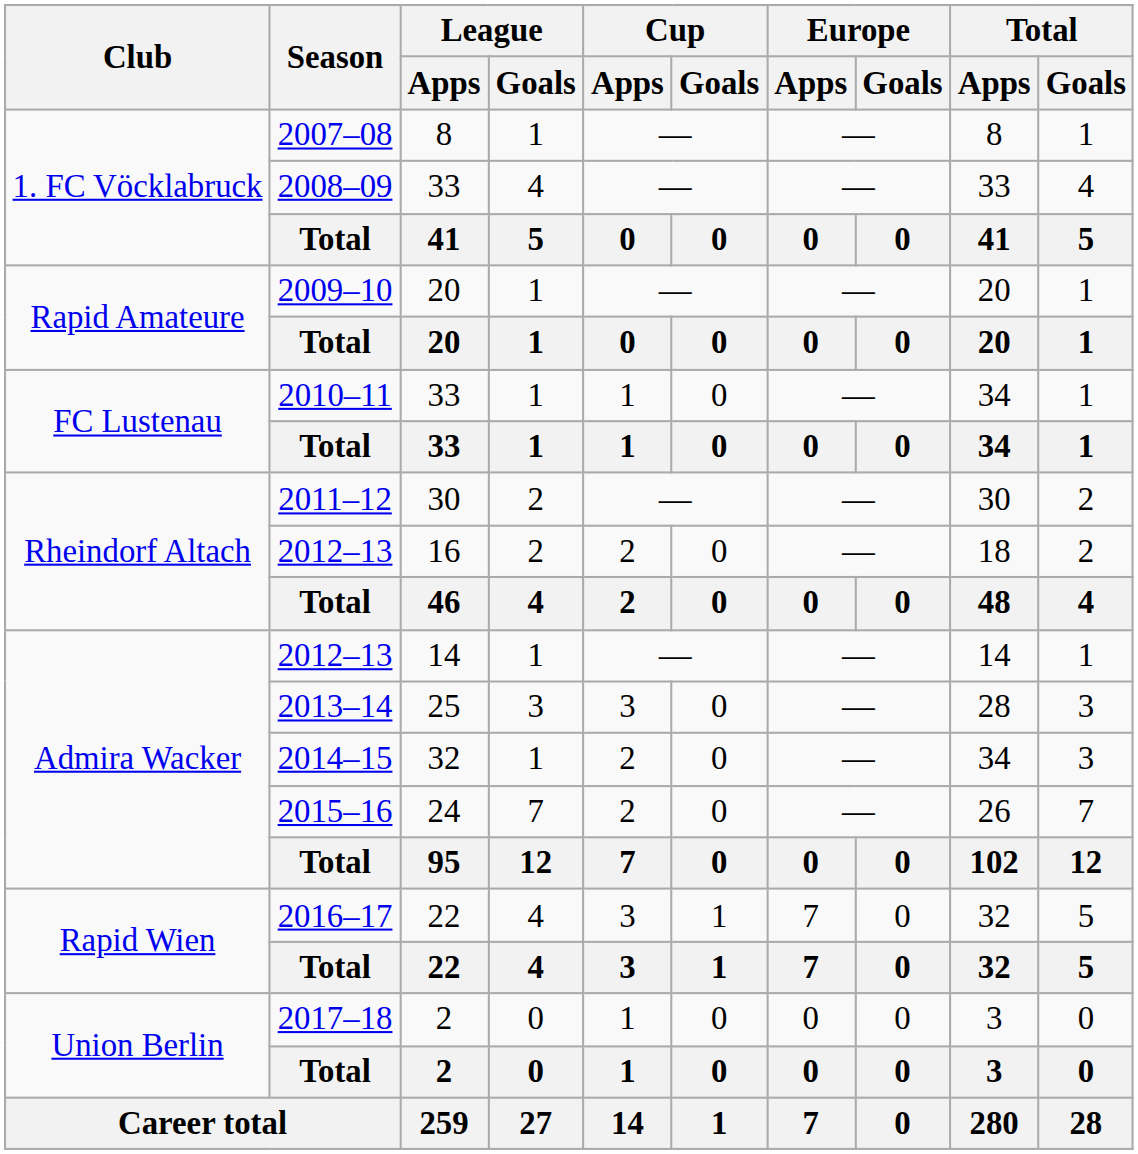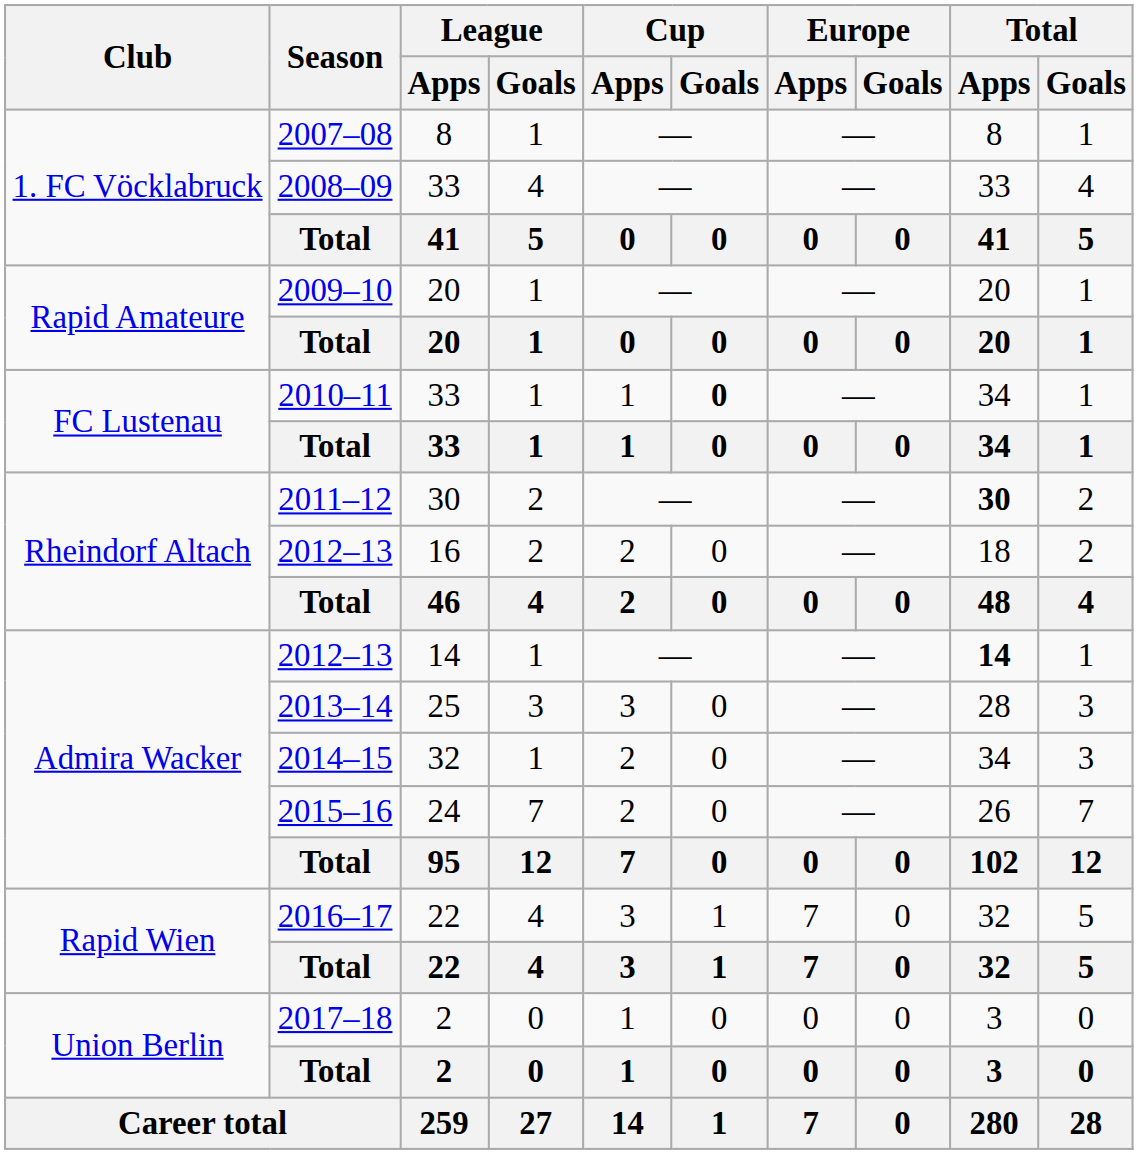2010–11 | Cup / Goals: normal -> bold
2011–12 | Total / Apps: normal -> bold
2012–13 / 14 | Total / Apps: normal -> bold
